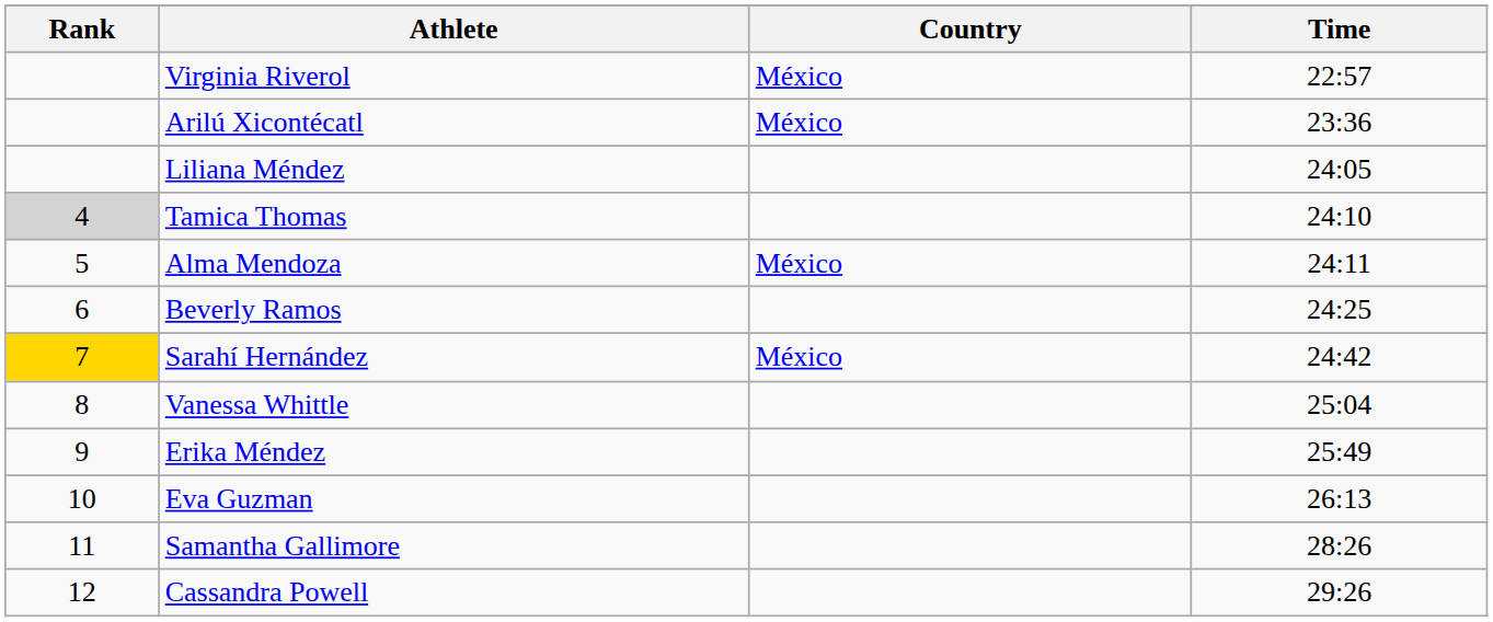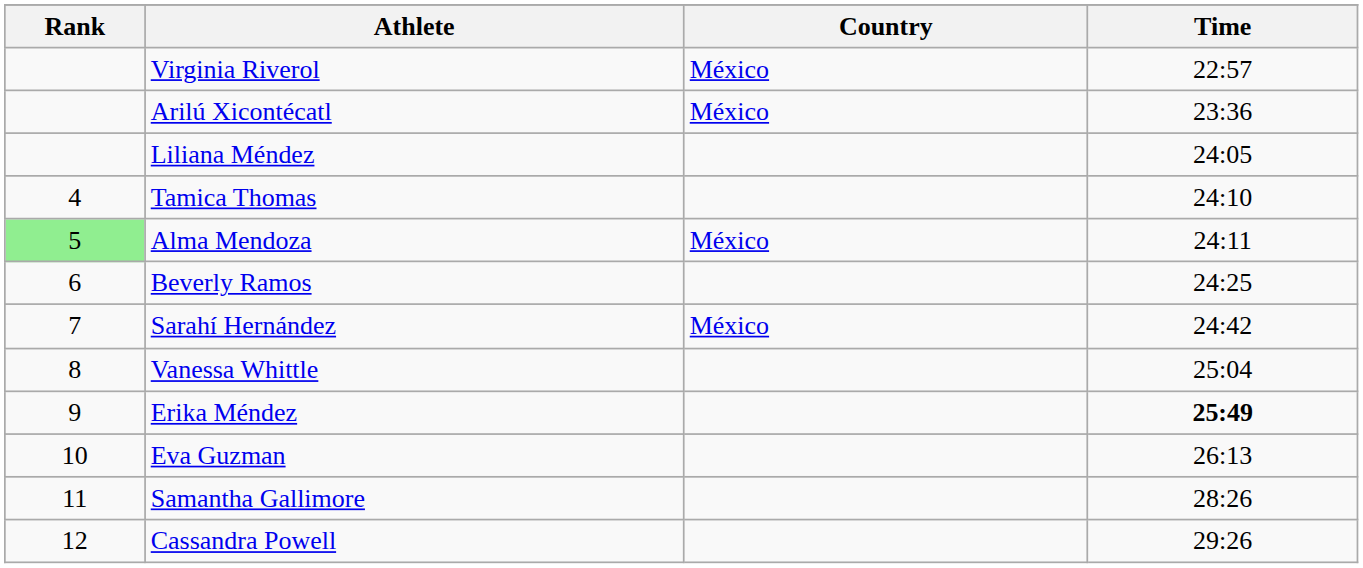Tamica Thomas | Rank: lightgrey background -> no background
Alma Mendoza | Rank: no background -> lightgreen background
Sarahí Hernández | Rank: gold background -> no background
Erika Méndez | Time: normal -> bold
